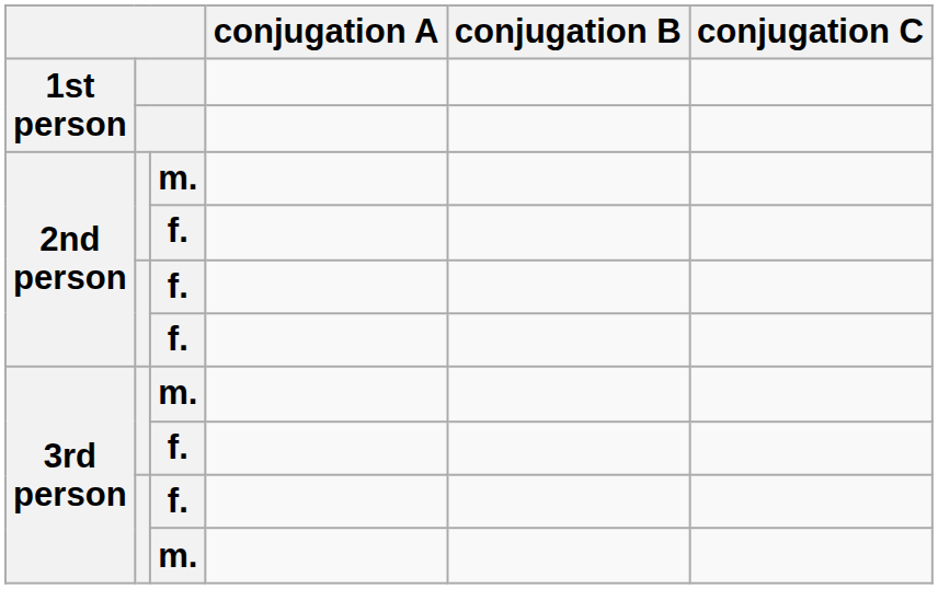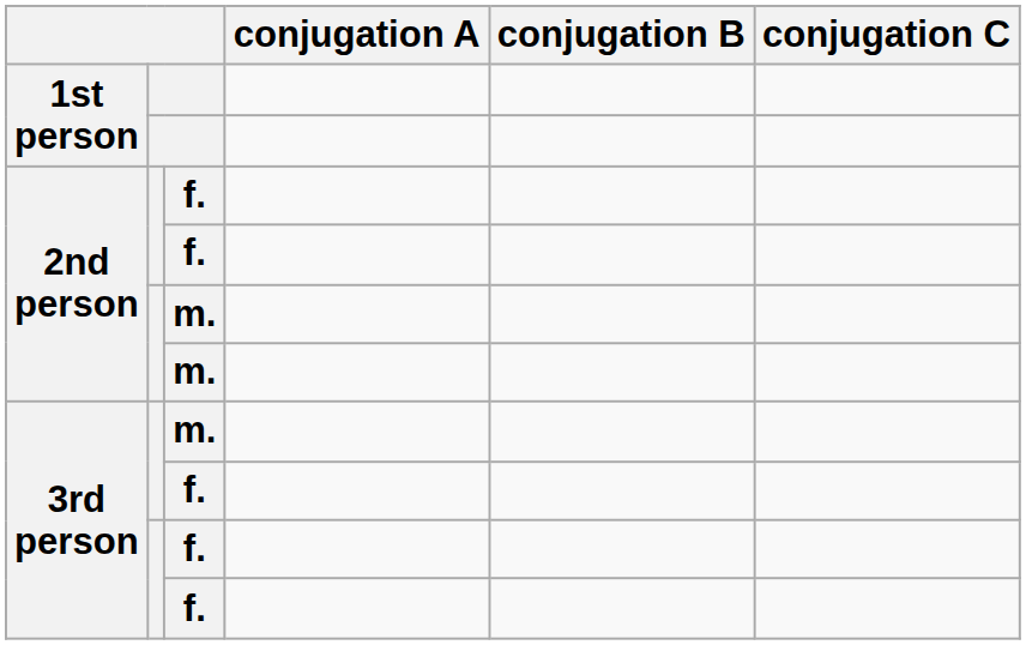row 4 | column 3: m. -> f.
row 6 | column 3: f. -> m.
row 7 | column 3: f. -> m.
row 11 | column 3: m. -> f.
